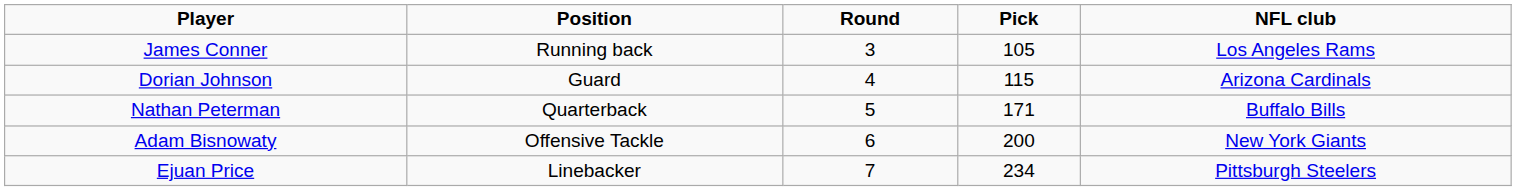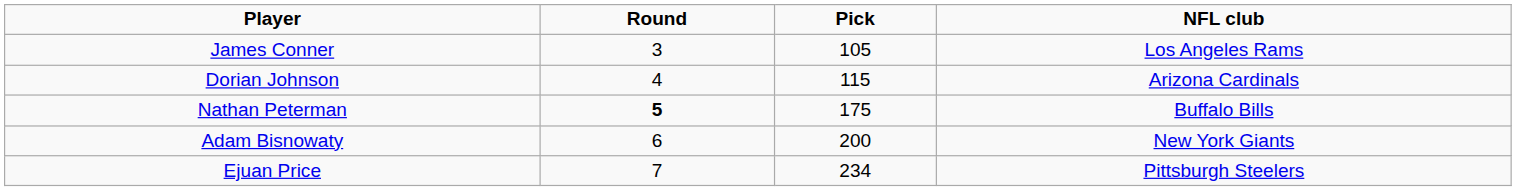- column: Position | Running back | Guard | Quarterback | Offensive Tackle | Linebacker
Nathan Peterman | Round: normal -> bold
Nathan Peterman | Pick: 171 -> 175
